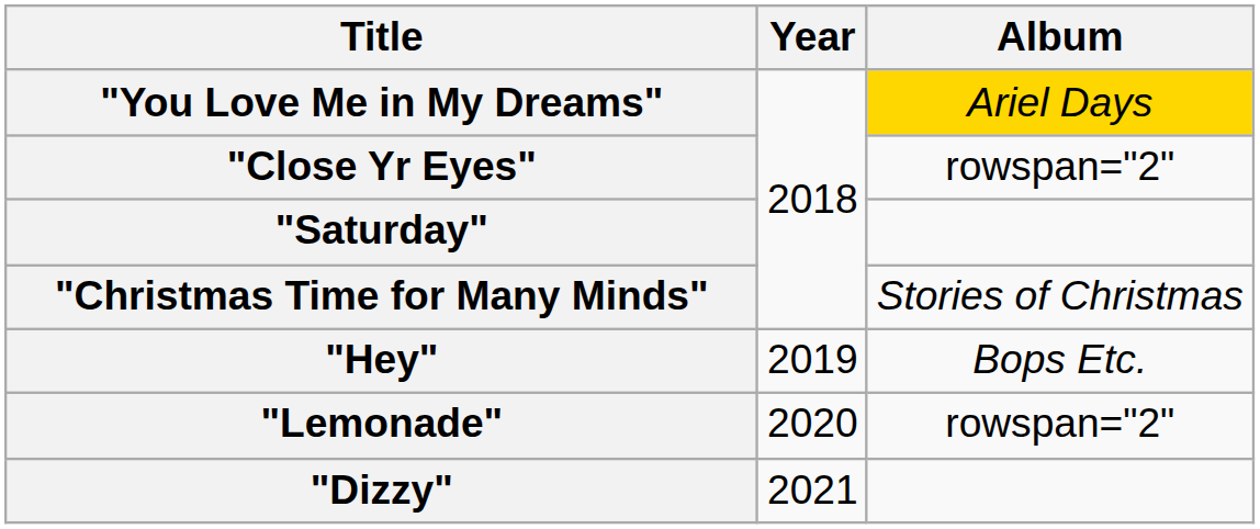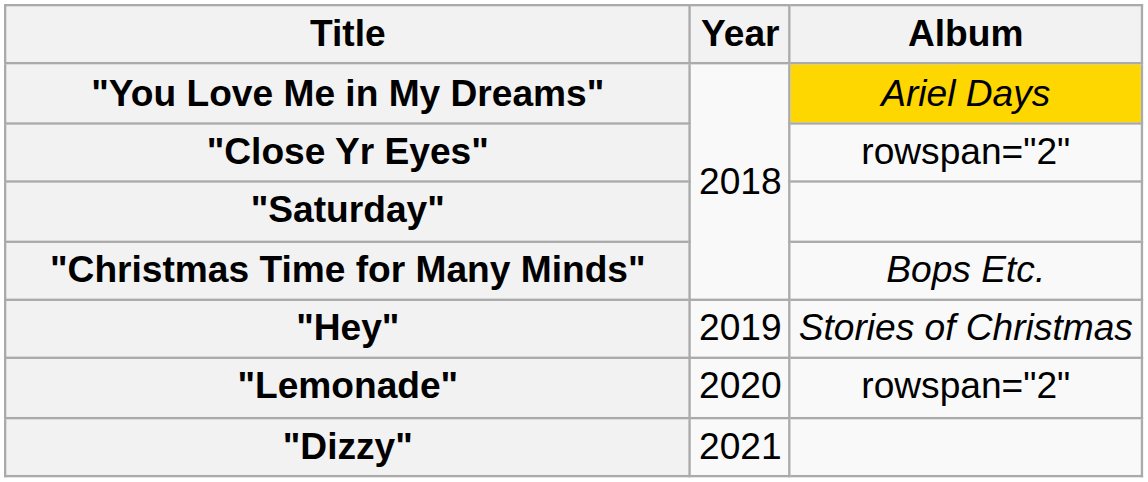"Christmas Time for Many Minds" | Album: Stories of Christmas -> Bops Etc.
"Hey" | Album: Bops Etc. -> Stories of Christmas
